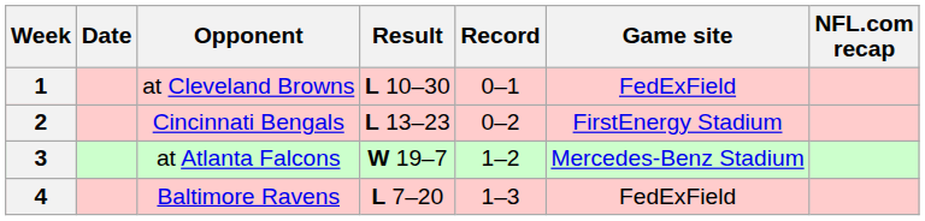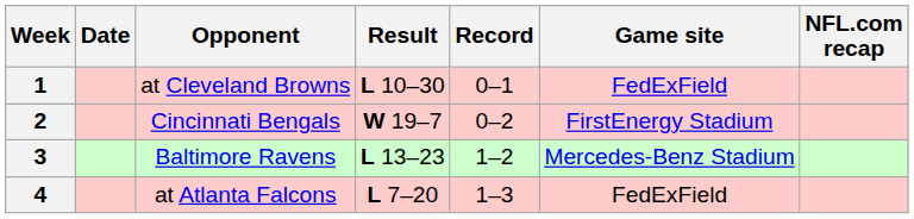2 | Result: L 13–23 -> W 19–7
3 | Opponent: at Atlanta Falcons -> Baltimore Ravens
3 | Result: W 19–7 -> L 13–23
4 | Opponent: Baltimore Ravens -> at Atlanta Falcons
